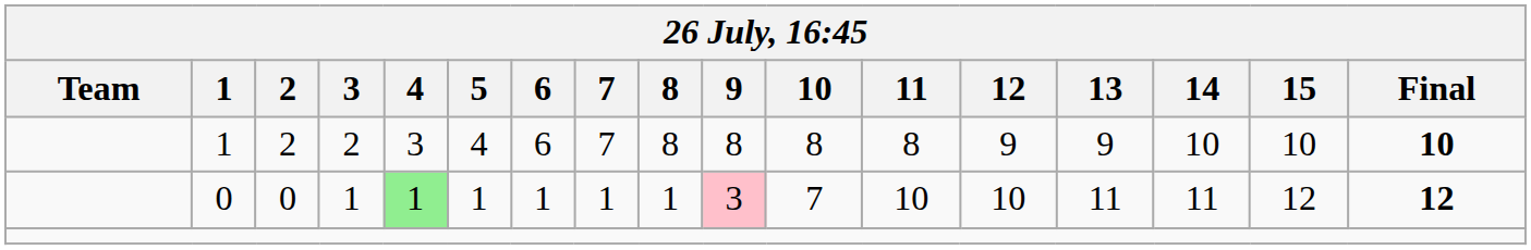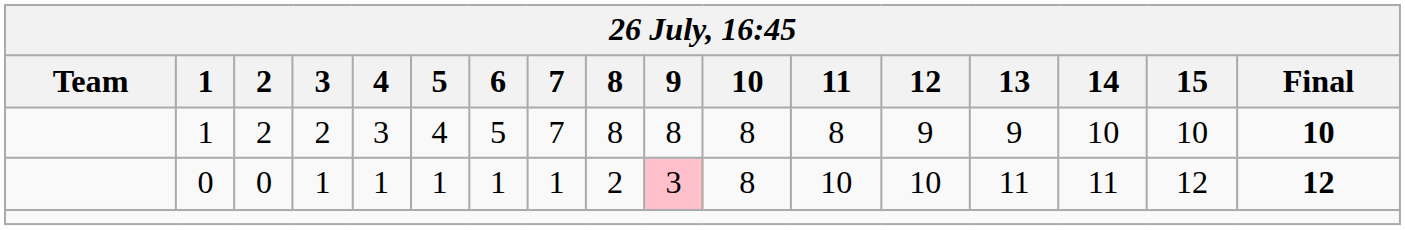row 3 | 6: 6 -> 5
row 4 | 4: lightgreen background -> no background
row 4 | 8: 1 -> 2
row 4 | 10: 7 -> 8
